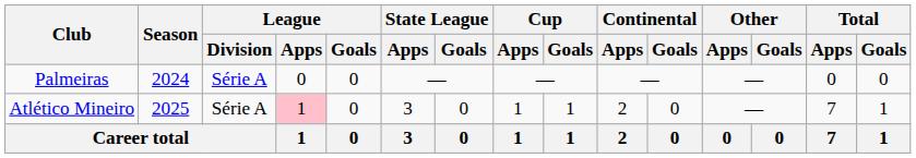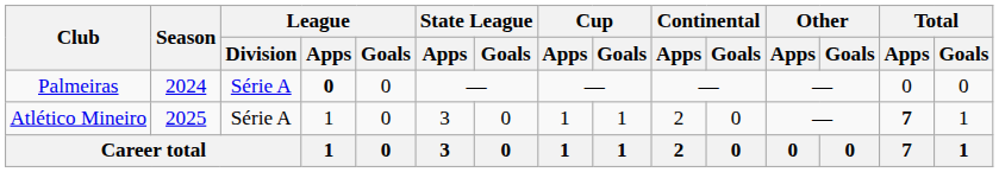Palmeiras | League / Apps: normal -> bold
Atlético Mineiro | League / Apps: pink background -> no background
Atlético Mineiro | Total / Apps: normal -> bold
